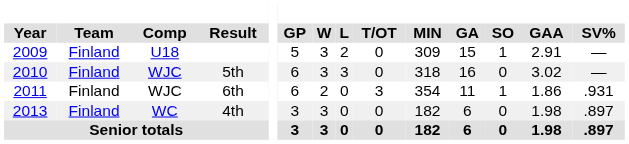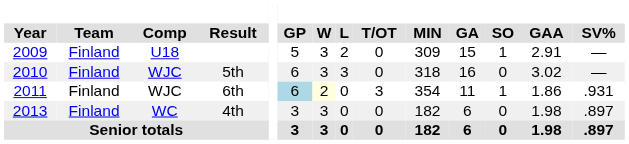6th | GP: no background -> lightblue background
6th | W: no background -> lightyellow background
